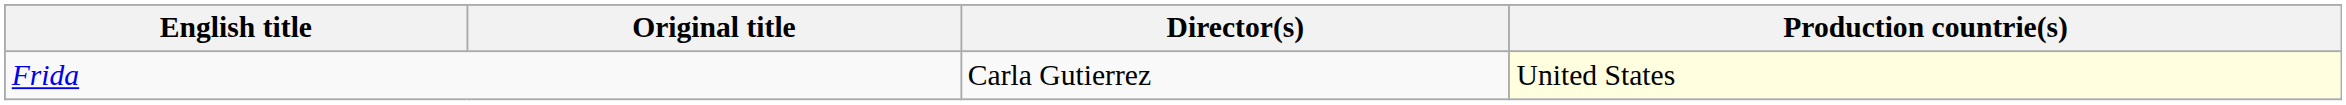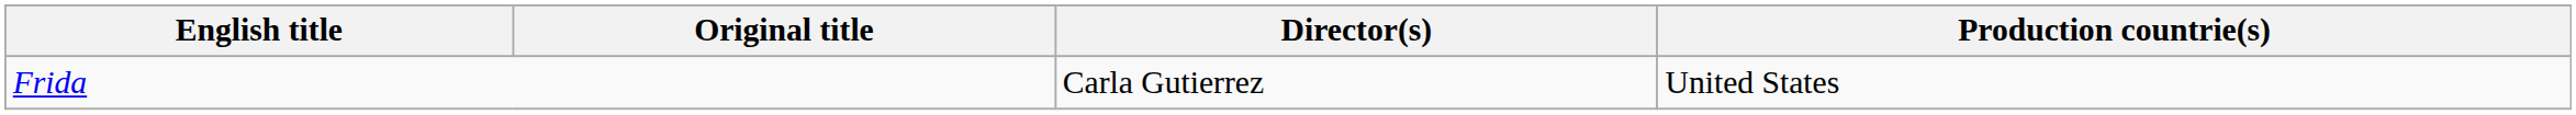Frida | Production countrie(s): lightyellow background -> no background
